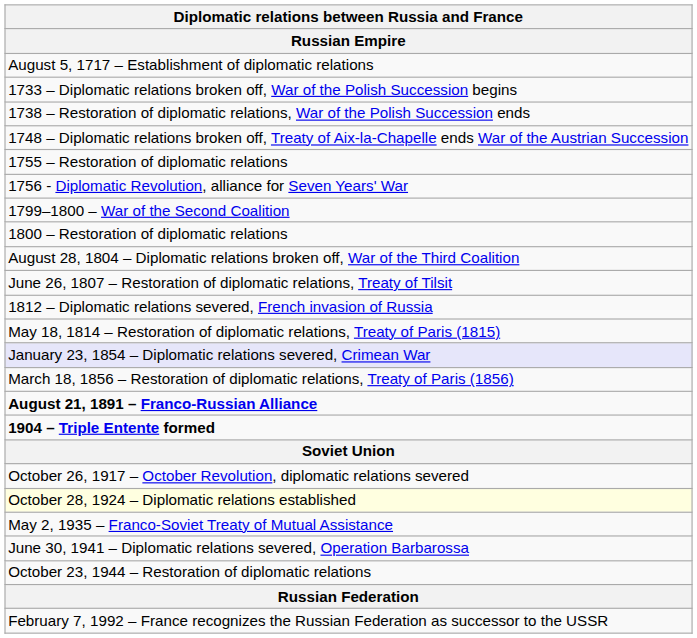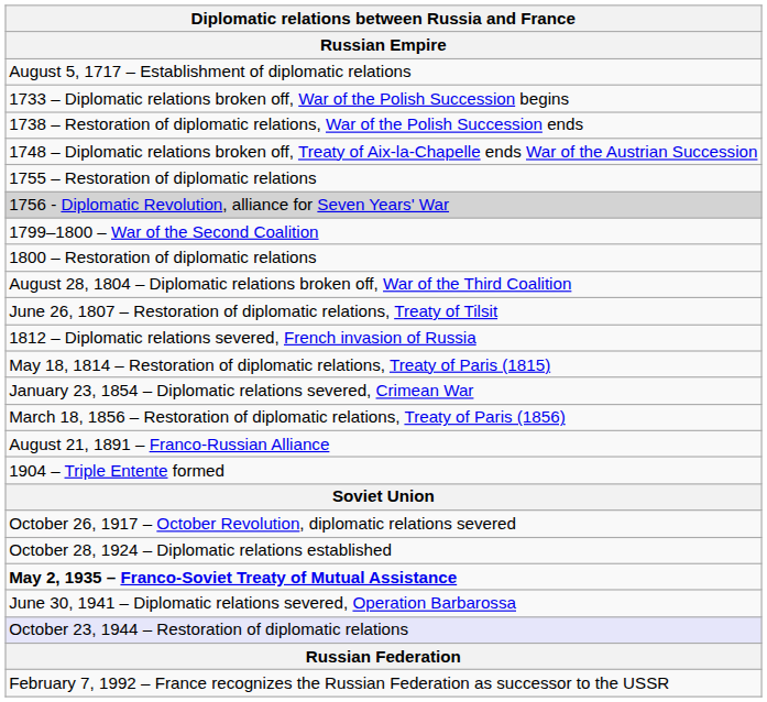row 8 | column 1: no background -> lightgrey background
row 15 | column 1: lavender background -> no background
row 17 | column 1: bold -> normal
row 18 | column 1: bold -> normal
row 21 | column 1: lightyellow background -> no background
row 22 | column 1: normal -> bold
row 24 | column 1: no background -> lavender background
